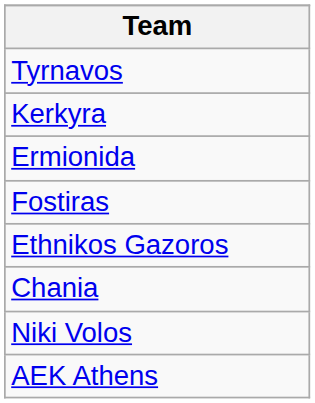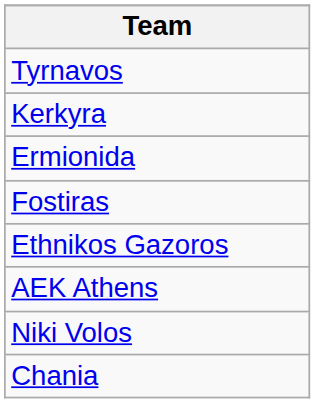row 7 | column 1: Chania -> AEK Athens
row 9 | column 1: AEK Athens -> Chania
